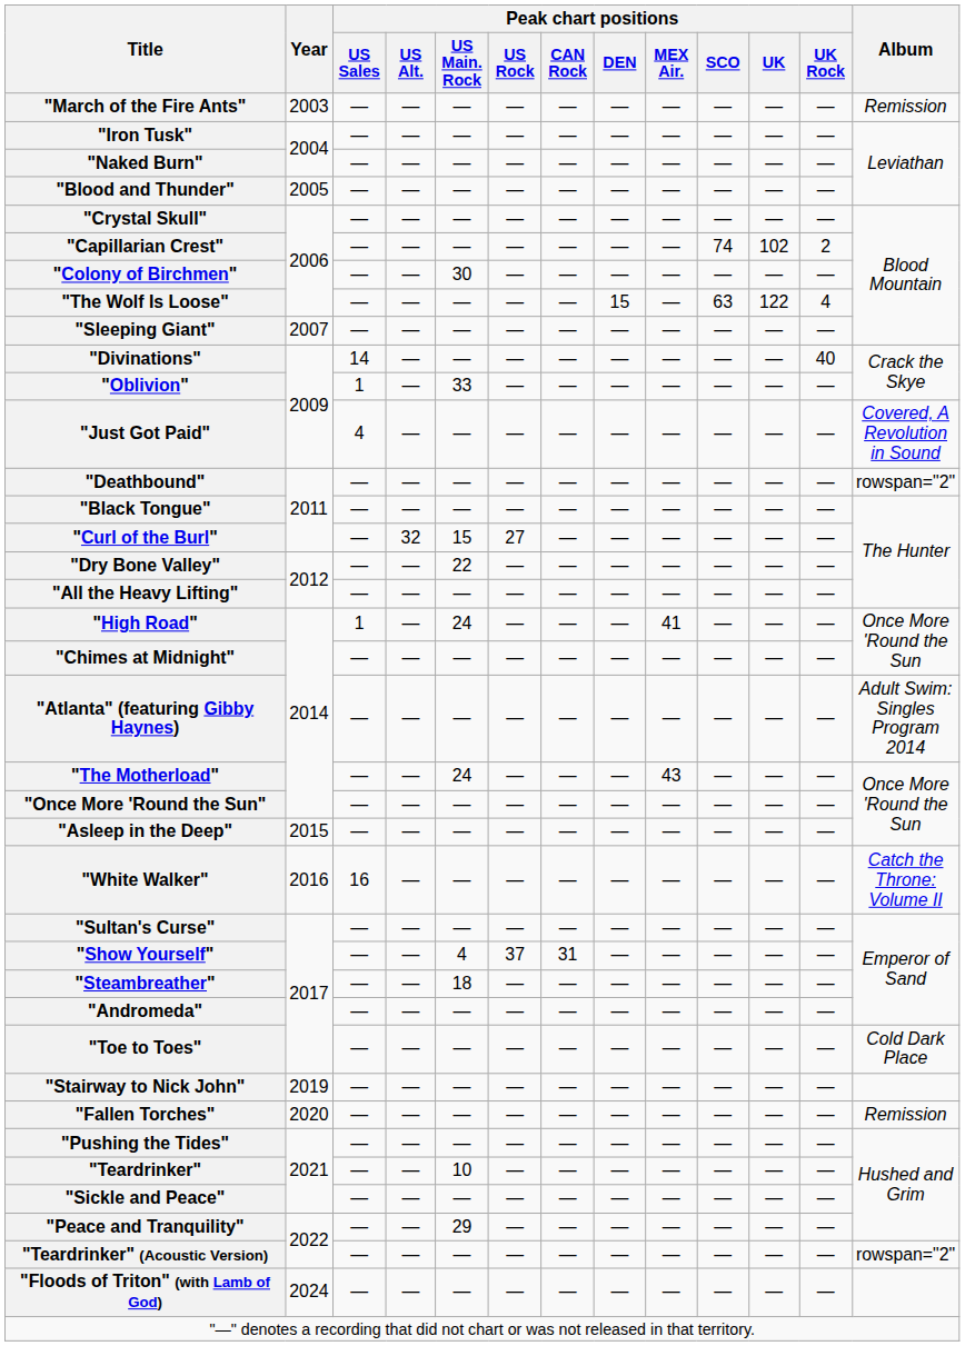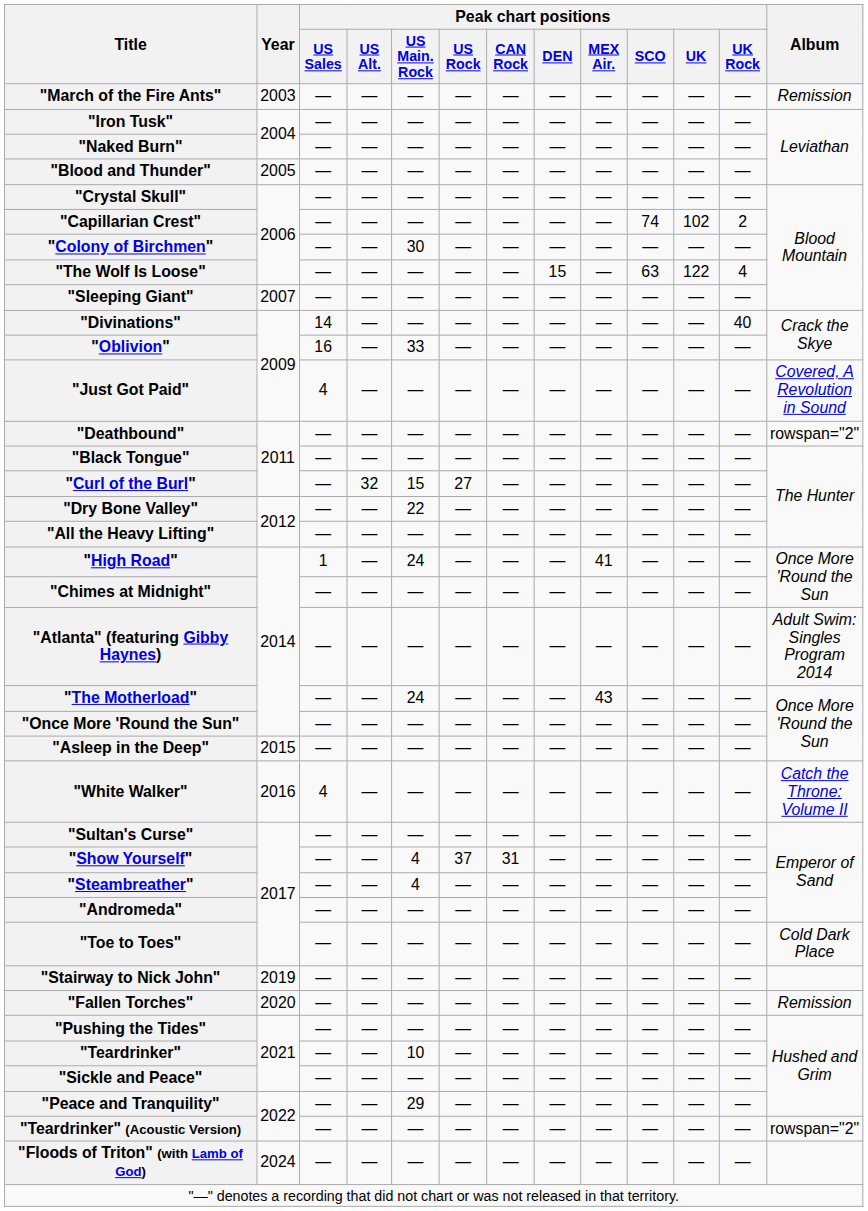"Oblivion" | Peak chart positions / US Sales: 1 -> 16
"White Walker" | Peak chart positions / US Sales: 16 -> 4
"Steambreather" | Peak chart positions / US Main. Rock: 18 -> 4
